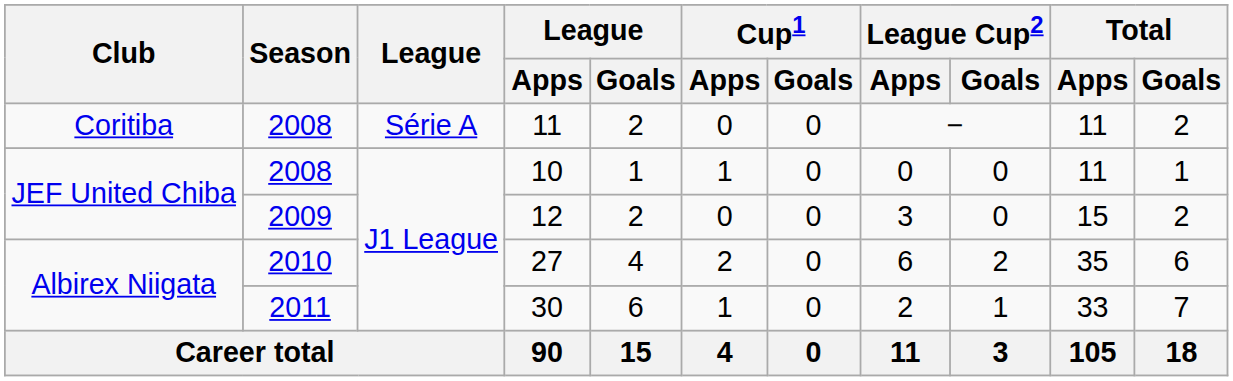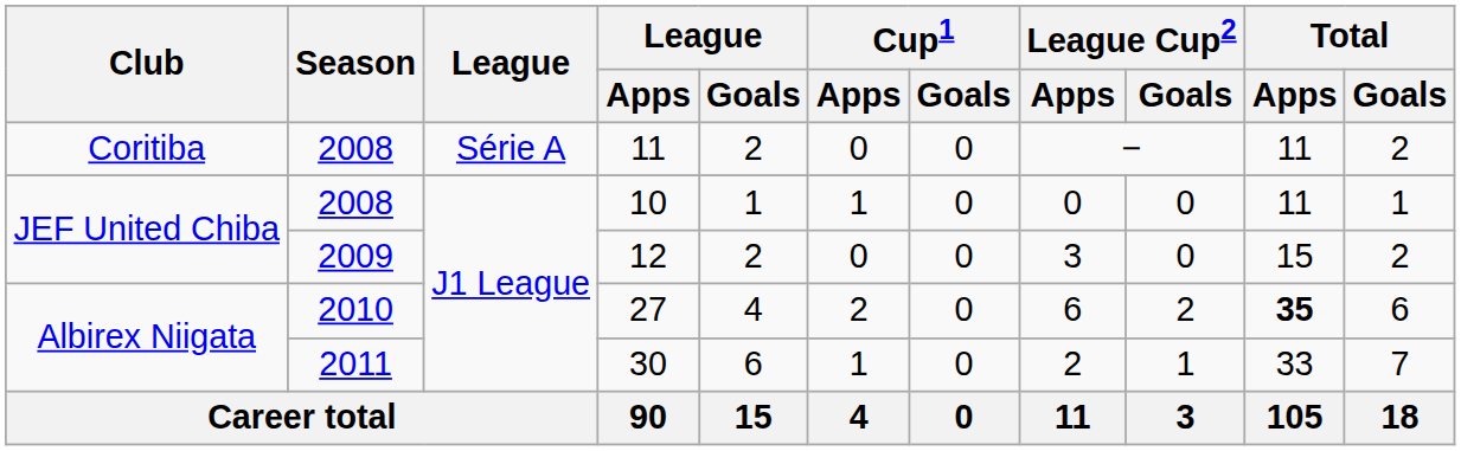27 | Total / Apps: normal -> bold
